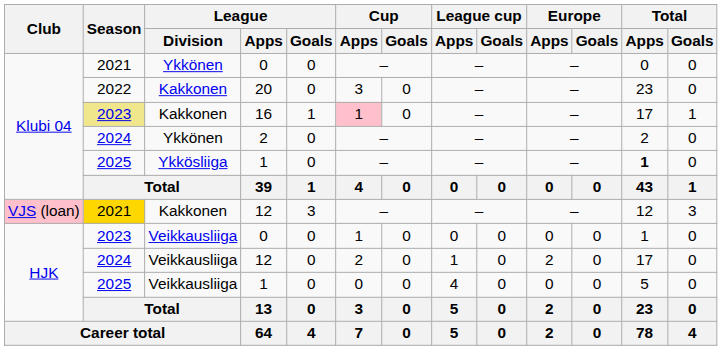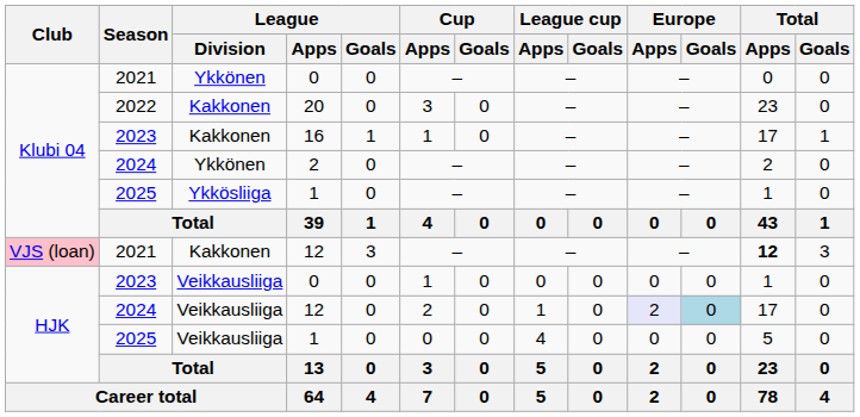16 | Season: khaki background -> no background
16 | Cup / Apps: pink background -> no background
Ykkösliiga / 1 | Total / Apps: bold -> normal
Kakkonen / 12 | Season: gold background -> no background
Kakkonen / 12 | Total / Apps: normal -> bold
Veikkausliiga / 12 | Europe / Apps: no background -> lavender background
Veikkausliiga / 12 | Europe / Goals: no background -> lightblue background
